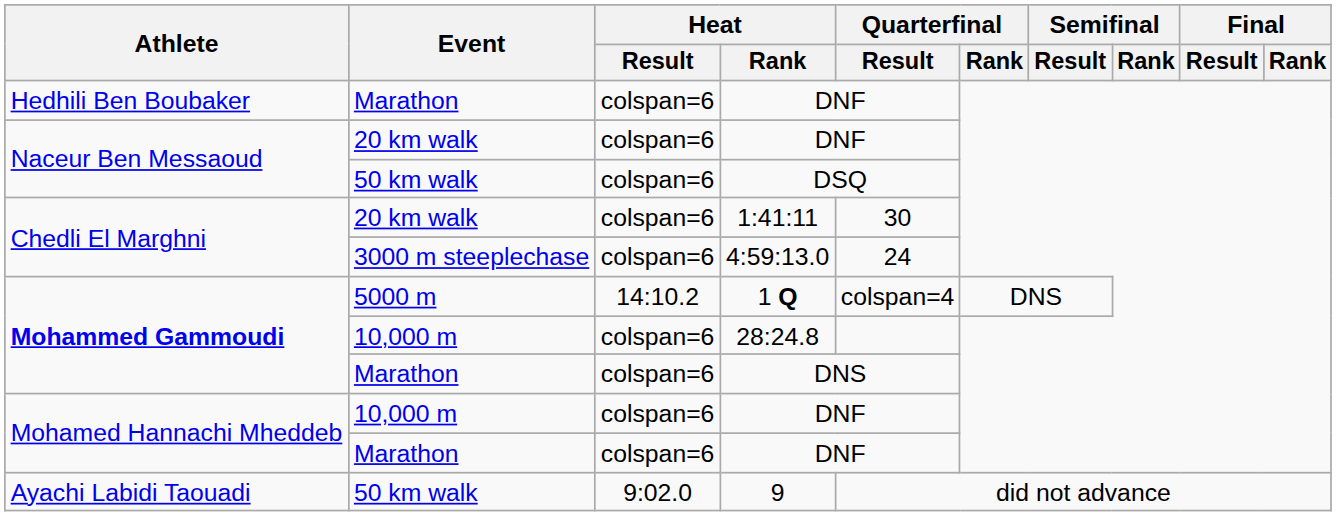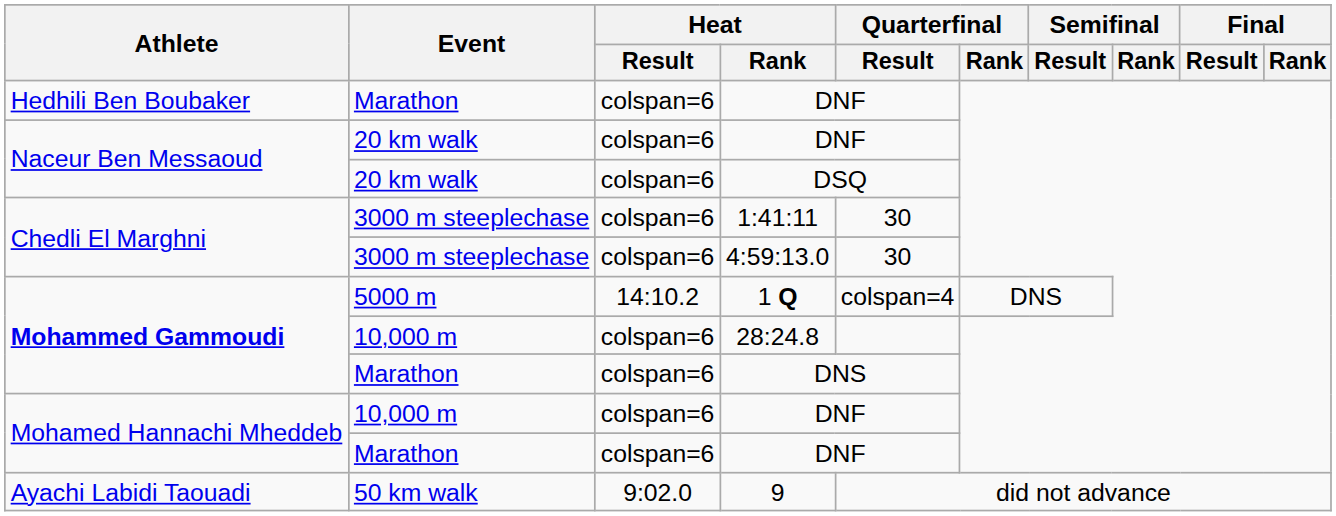DSQ | Event: 50 km walk -> 20 km walk
1:41:11 | Event: 20 km walk -> 3000 m steeplechase
4:59:13.0 | Quarterfinal / Result: 24 -> 30
